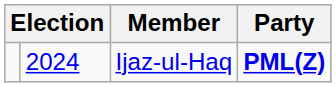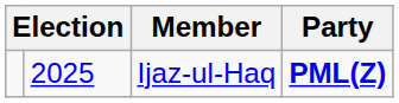Ijaz-ul-Haq | column 2: 2024 -> 2025
